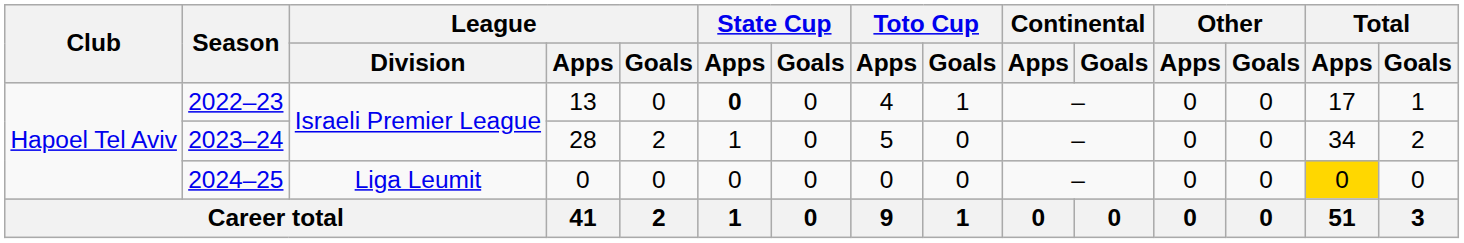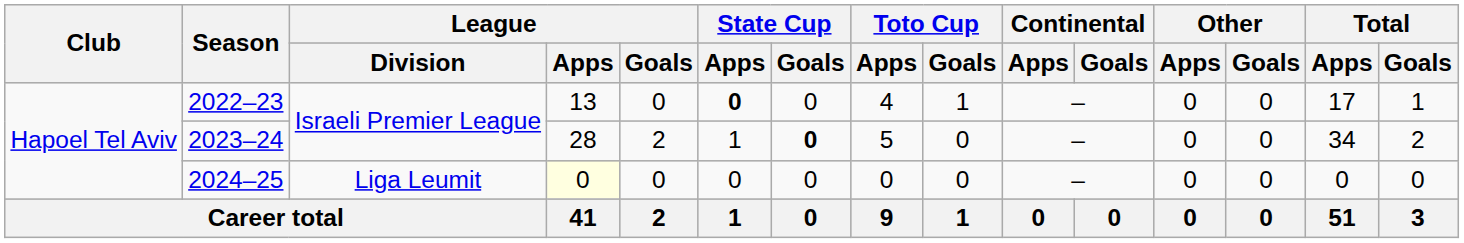2023–24 | State Cup / Goals: normal -> bold
2024–25 | League / Apps: no background -> lightyellow background
2024–25 | Total / Apps: gold background -> no background
